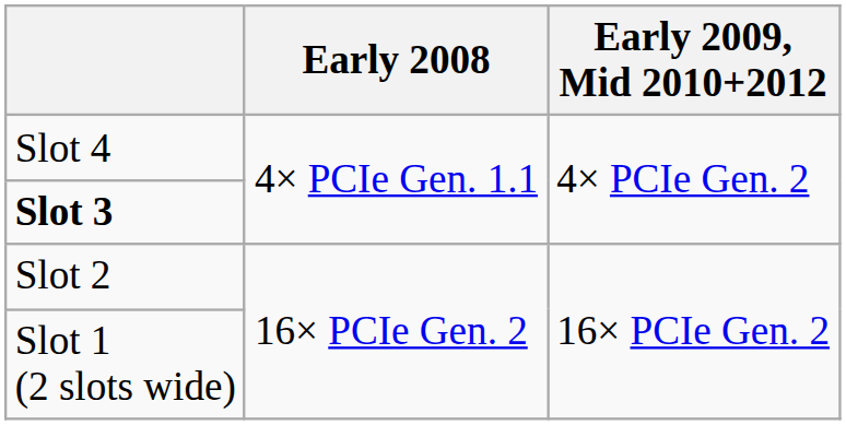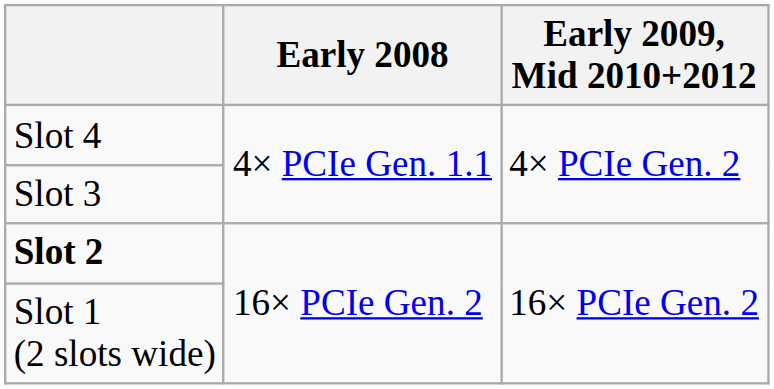Slot 3 | column 1: bold -> normal
Slot 2 | column 1: normal -> bold
